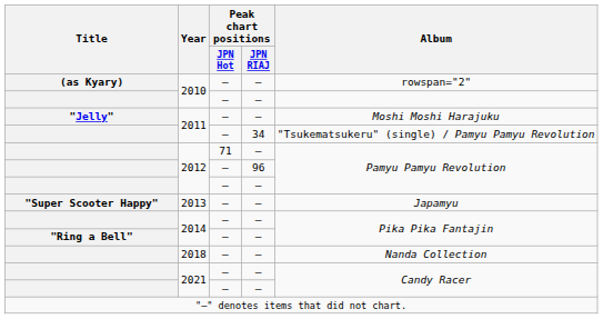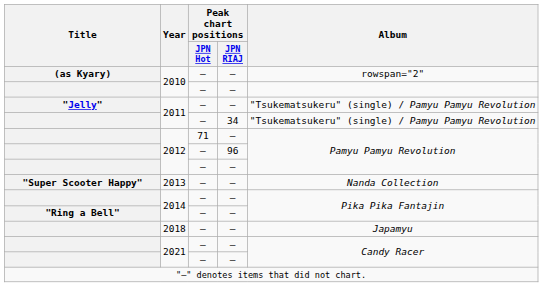"Jelly" / 2011 | Album: Moshi Moshi Harajuku -> "Tsukematsukeru" (single) / Pamyu Pamyu Revolution
2013 | Album: Japamyu -> Nanda Collection
2018 | Album: Nanda Collection -> Japamyu
